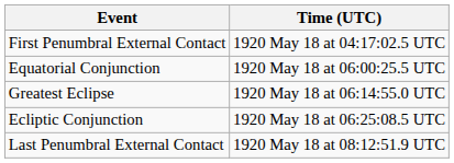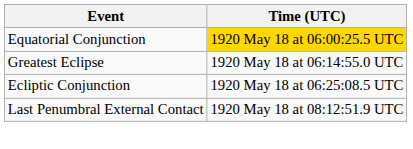- row: First Penumbral External Contact | 1920 May 18 at 04:17:02.5 UTC
Equatorial Conjunction | Time (UTC): no background -> gold background
